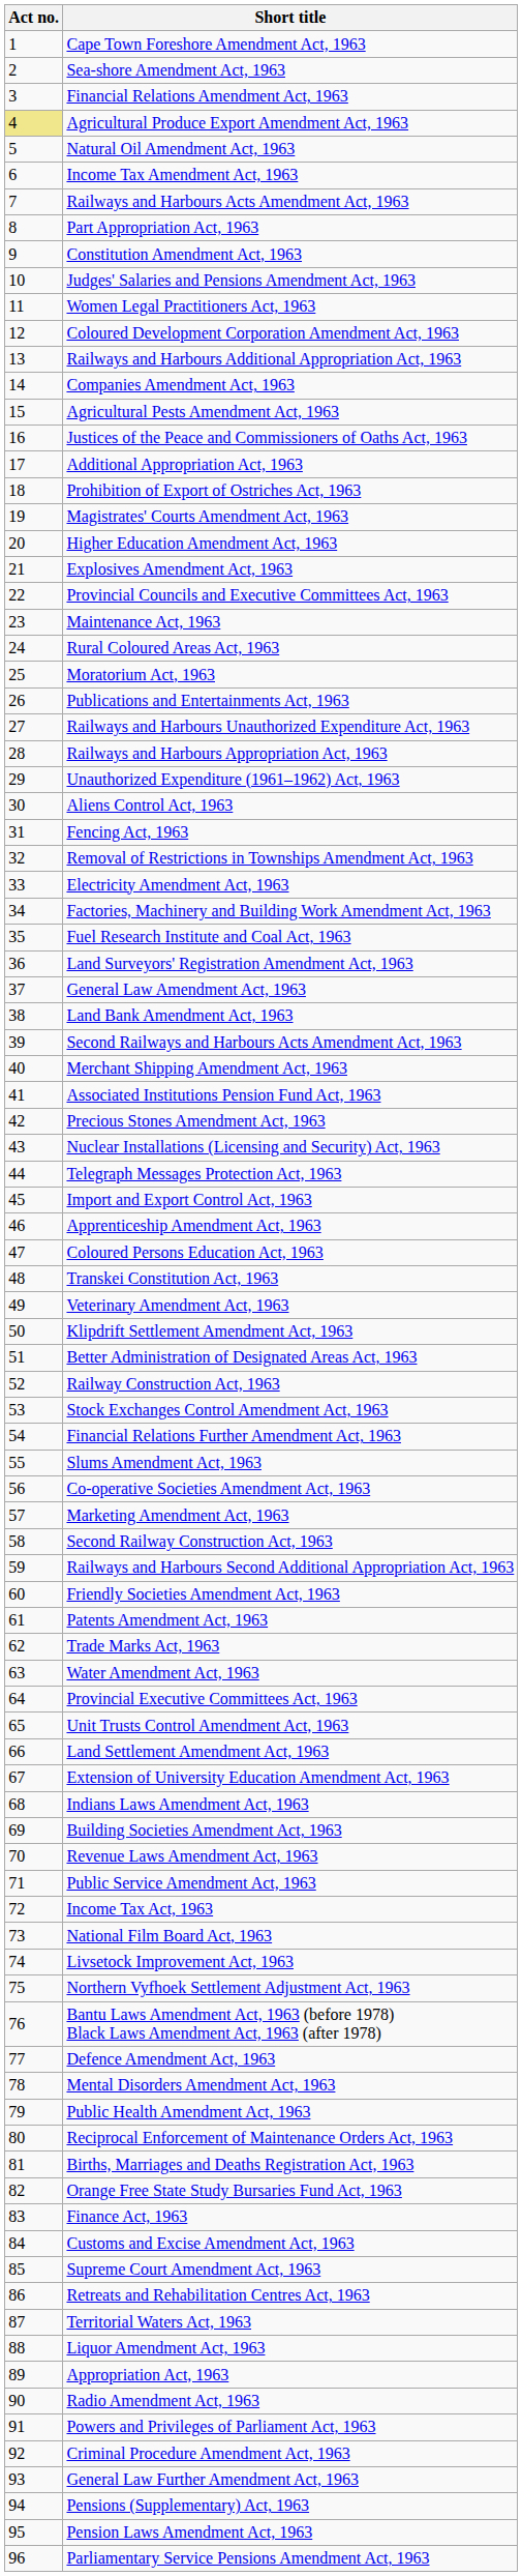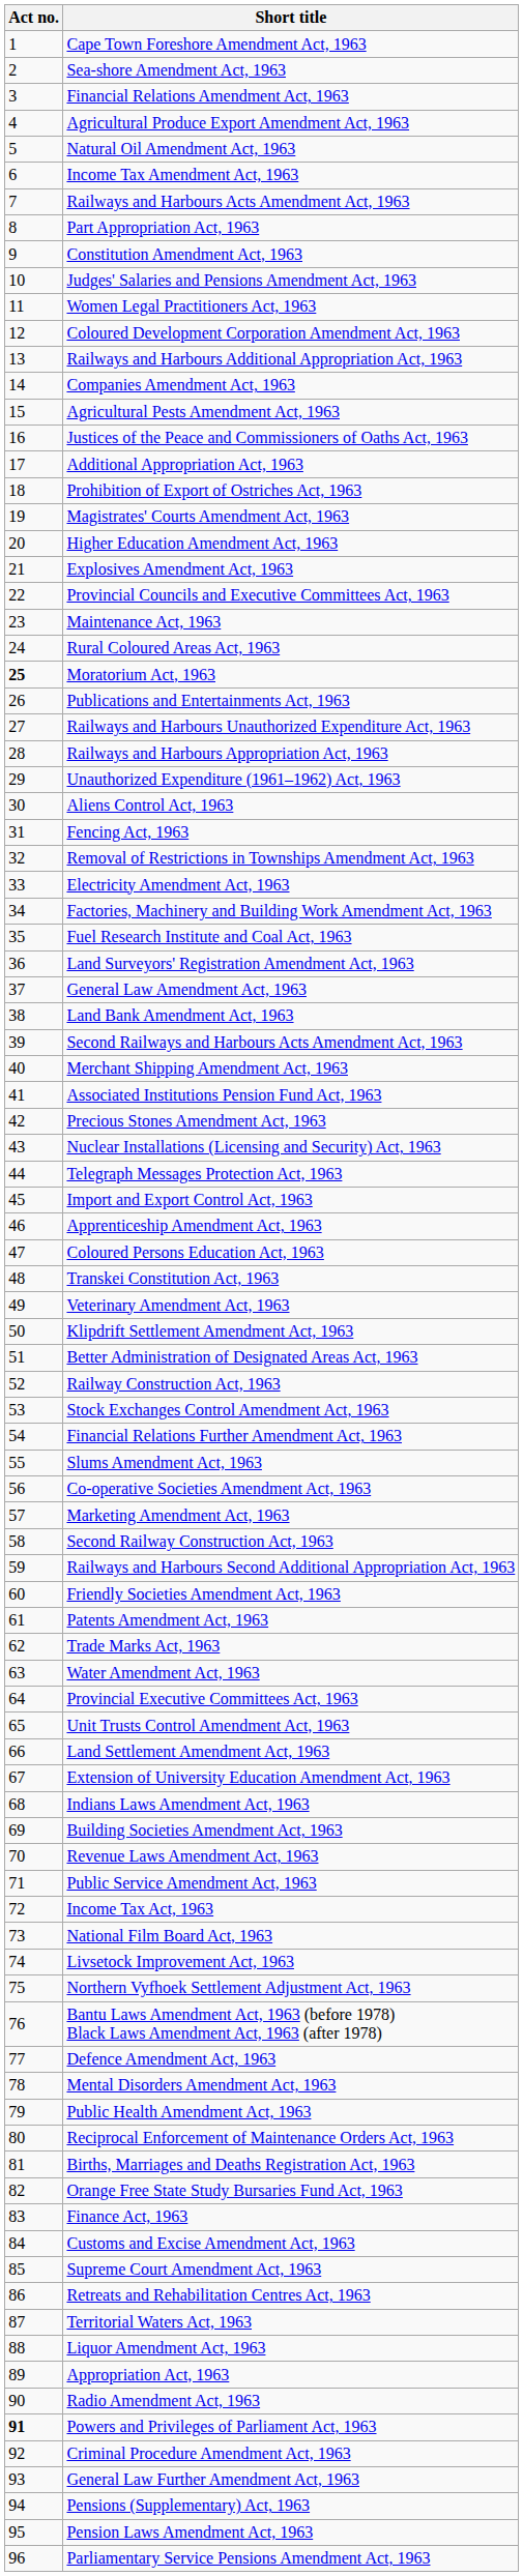Agricultural Produce Export Amendment Act, 1963 | Act no.: khaki background -> no background
Moratorium Act, 1963 | Act no.: normal -> bold
Powers and Privileges of Parliament Act, 1963 | Act no.: normal -> bold
